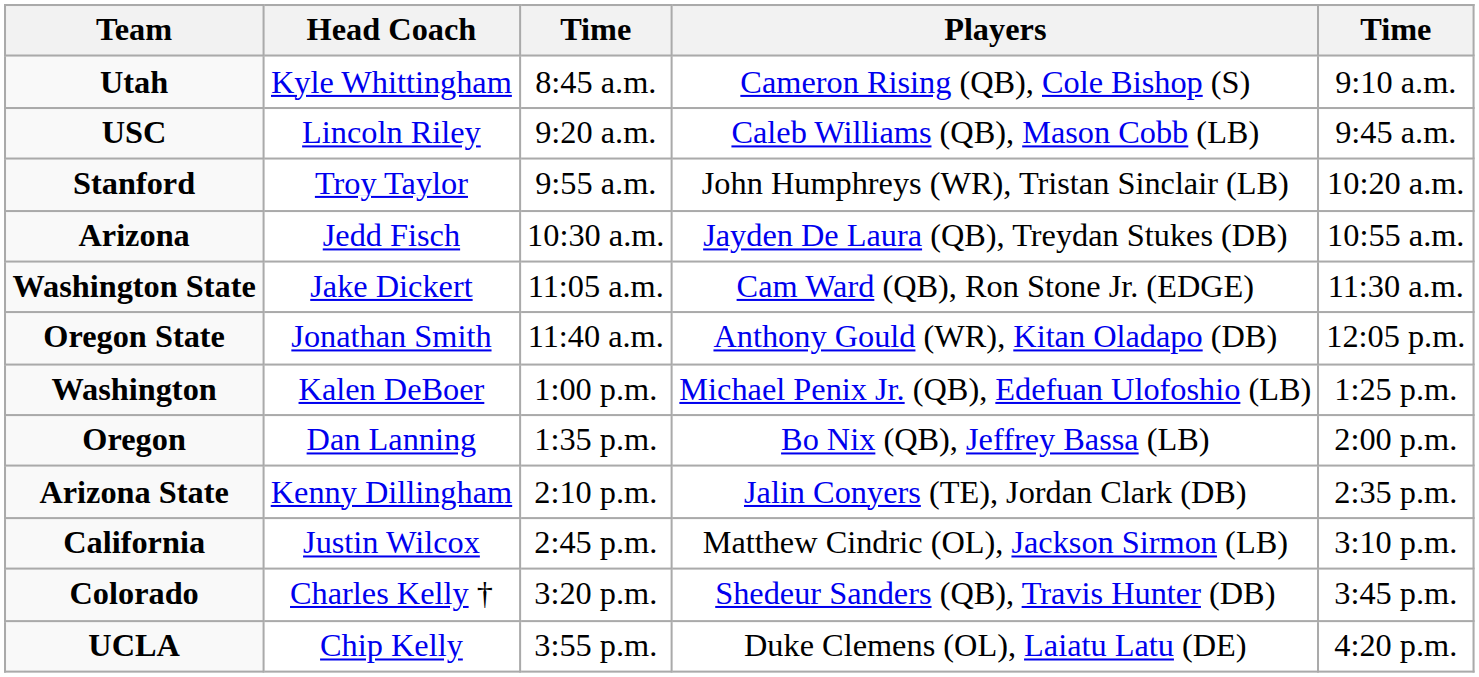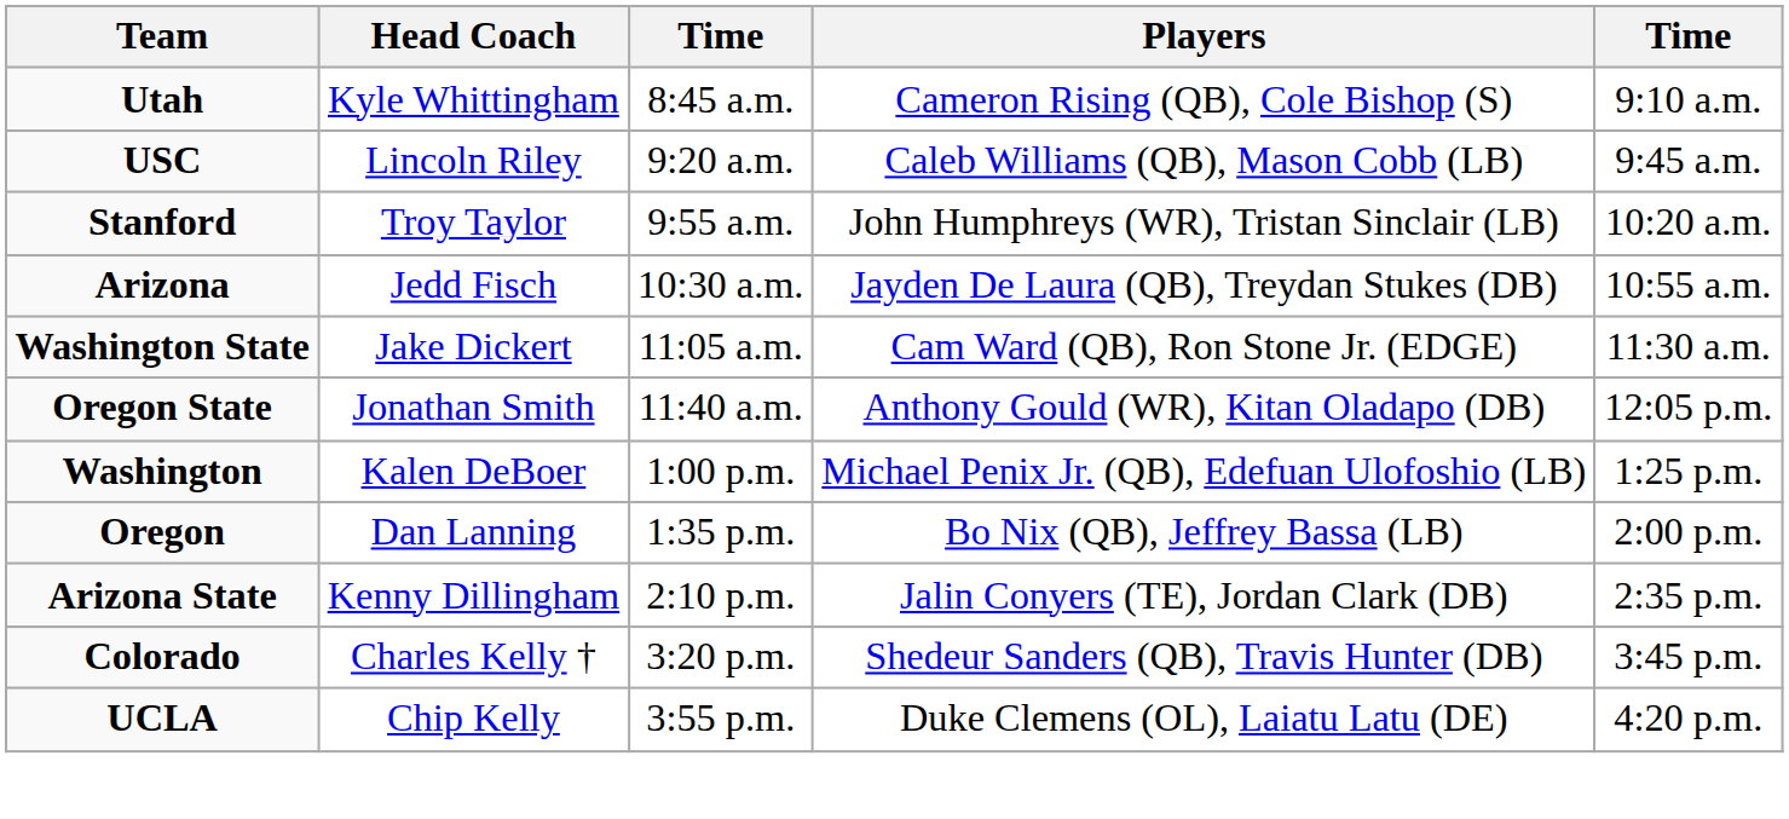- row: California | Justin Wilcox | 2:45 p.m. | Matthew Cindric (OL), Jackson Sirmon (LB) | 3:10 p.m.
